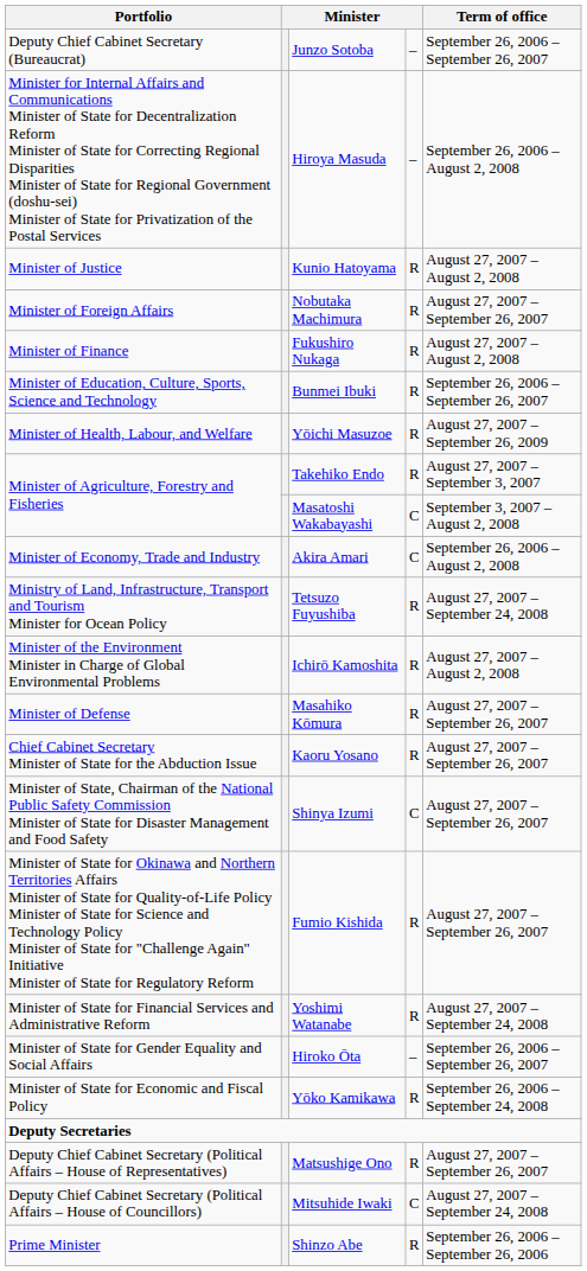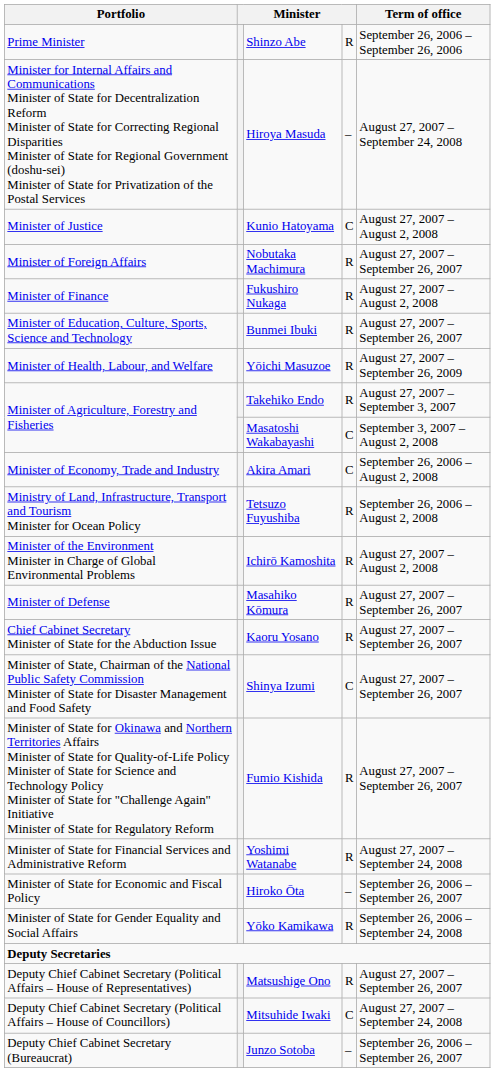rows swapped: Shinzo Abe <-> Junzo Sotoba
Hiroya Masuda | Term of office: September 26, 2006 – August 2, 2008 -> August 27, 2007 – September 24, 2008
Kunio Hatoyama | column 4: R -> C
Bunmei Ibuki | Term of office: September 26, 2006 – September 26, 2007 -> August 27, 2007 – September 26, 2007
Tetsuzo Fuyushiba | Term of office: August 27, 2007 – September 24, 2008 -> September 26, 2006 – August 2, 2008
Hiroko Ōta | Portfolio: Minister of State for Gender Equality and Social Affairs -> Minister of State for Economic and Fiscal Policy
Yōko Kamikawa | Portfolio: Minister of State for Economic and Fiscal Policy -> Minister of State for Gender Equality and Social Affairs
